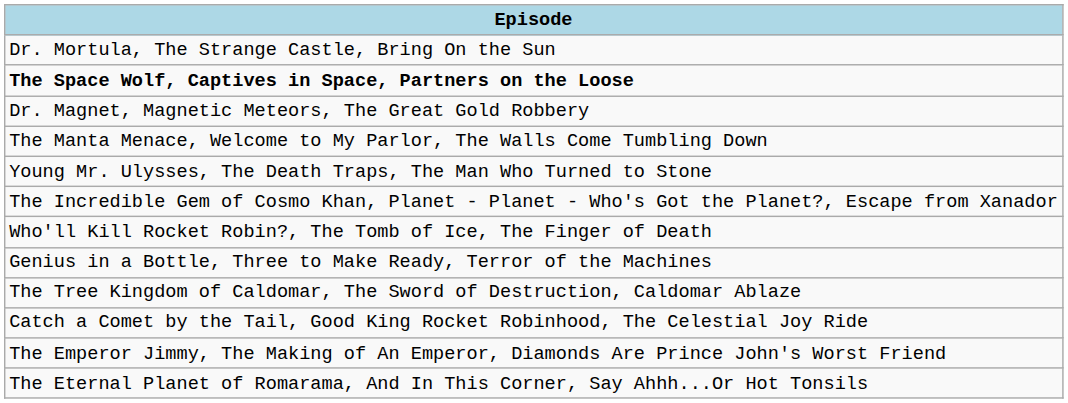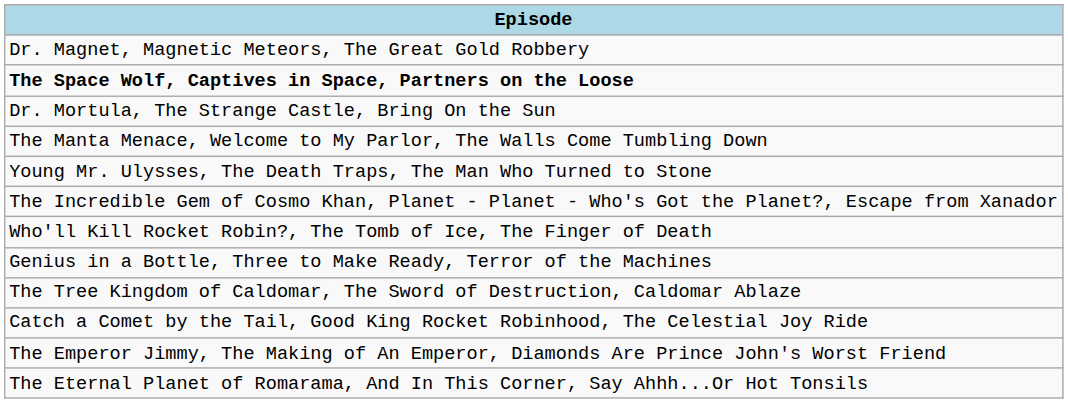row 2 | column 1: Dr. Mortula, The Strange Castle, Bring On the Sun -> Dr. Magnet, Magnetic Meteors, The Great Gold Robbery
row 4 | column 1: Dr. Magnet, Magnetic Meteors, The Great Gold Robbery -> Dr. Mortula, The Strange Castle, Bring On the Sun
